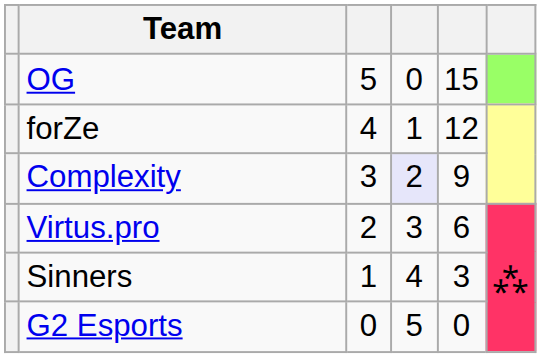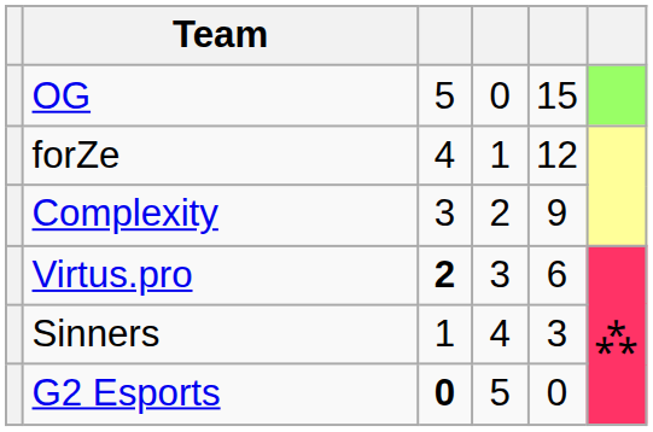Complexity | column 4: lavender background -> no background
Virtus.pro | column 3: normal -> bold
G2 Esports | column 3: normal -> bold
